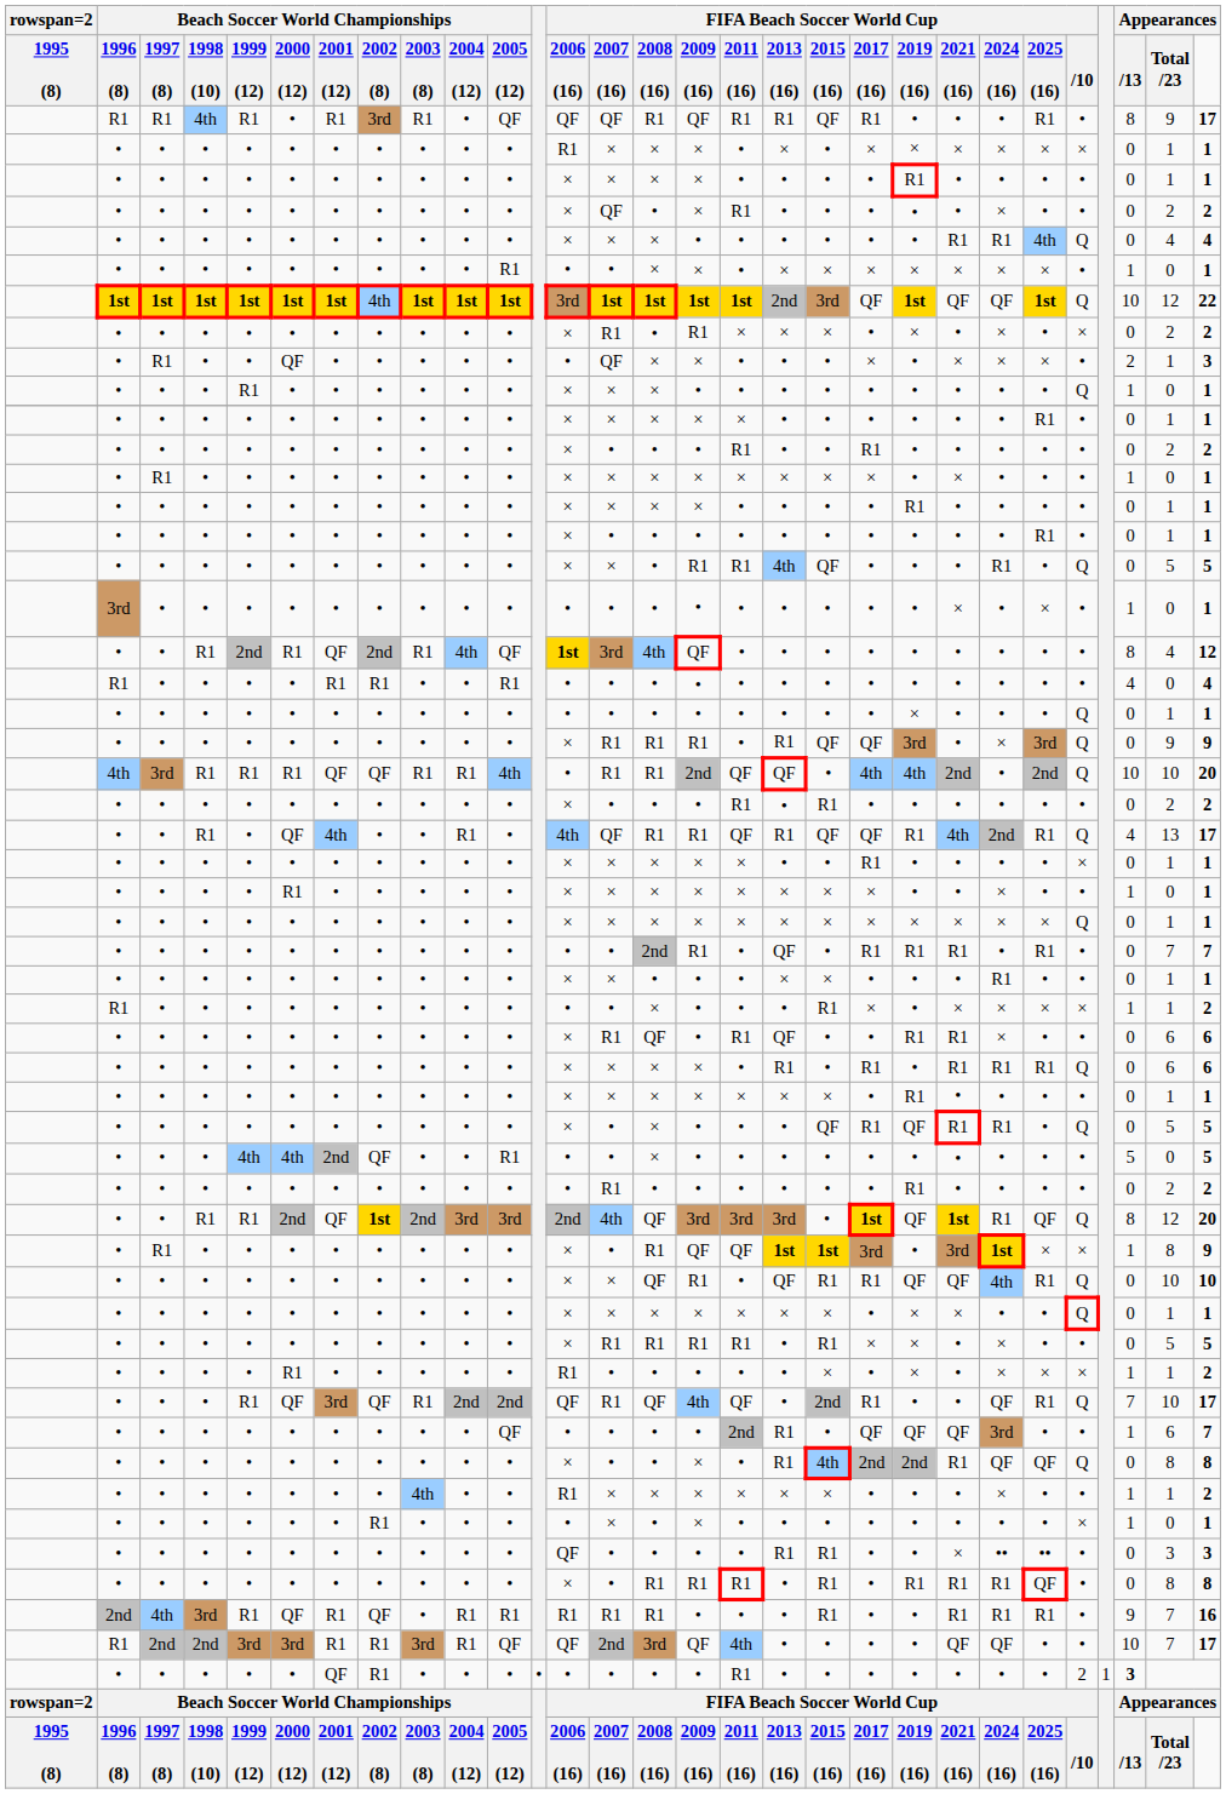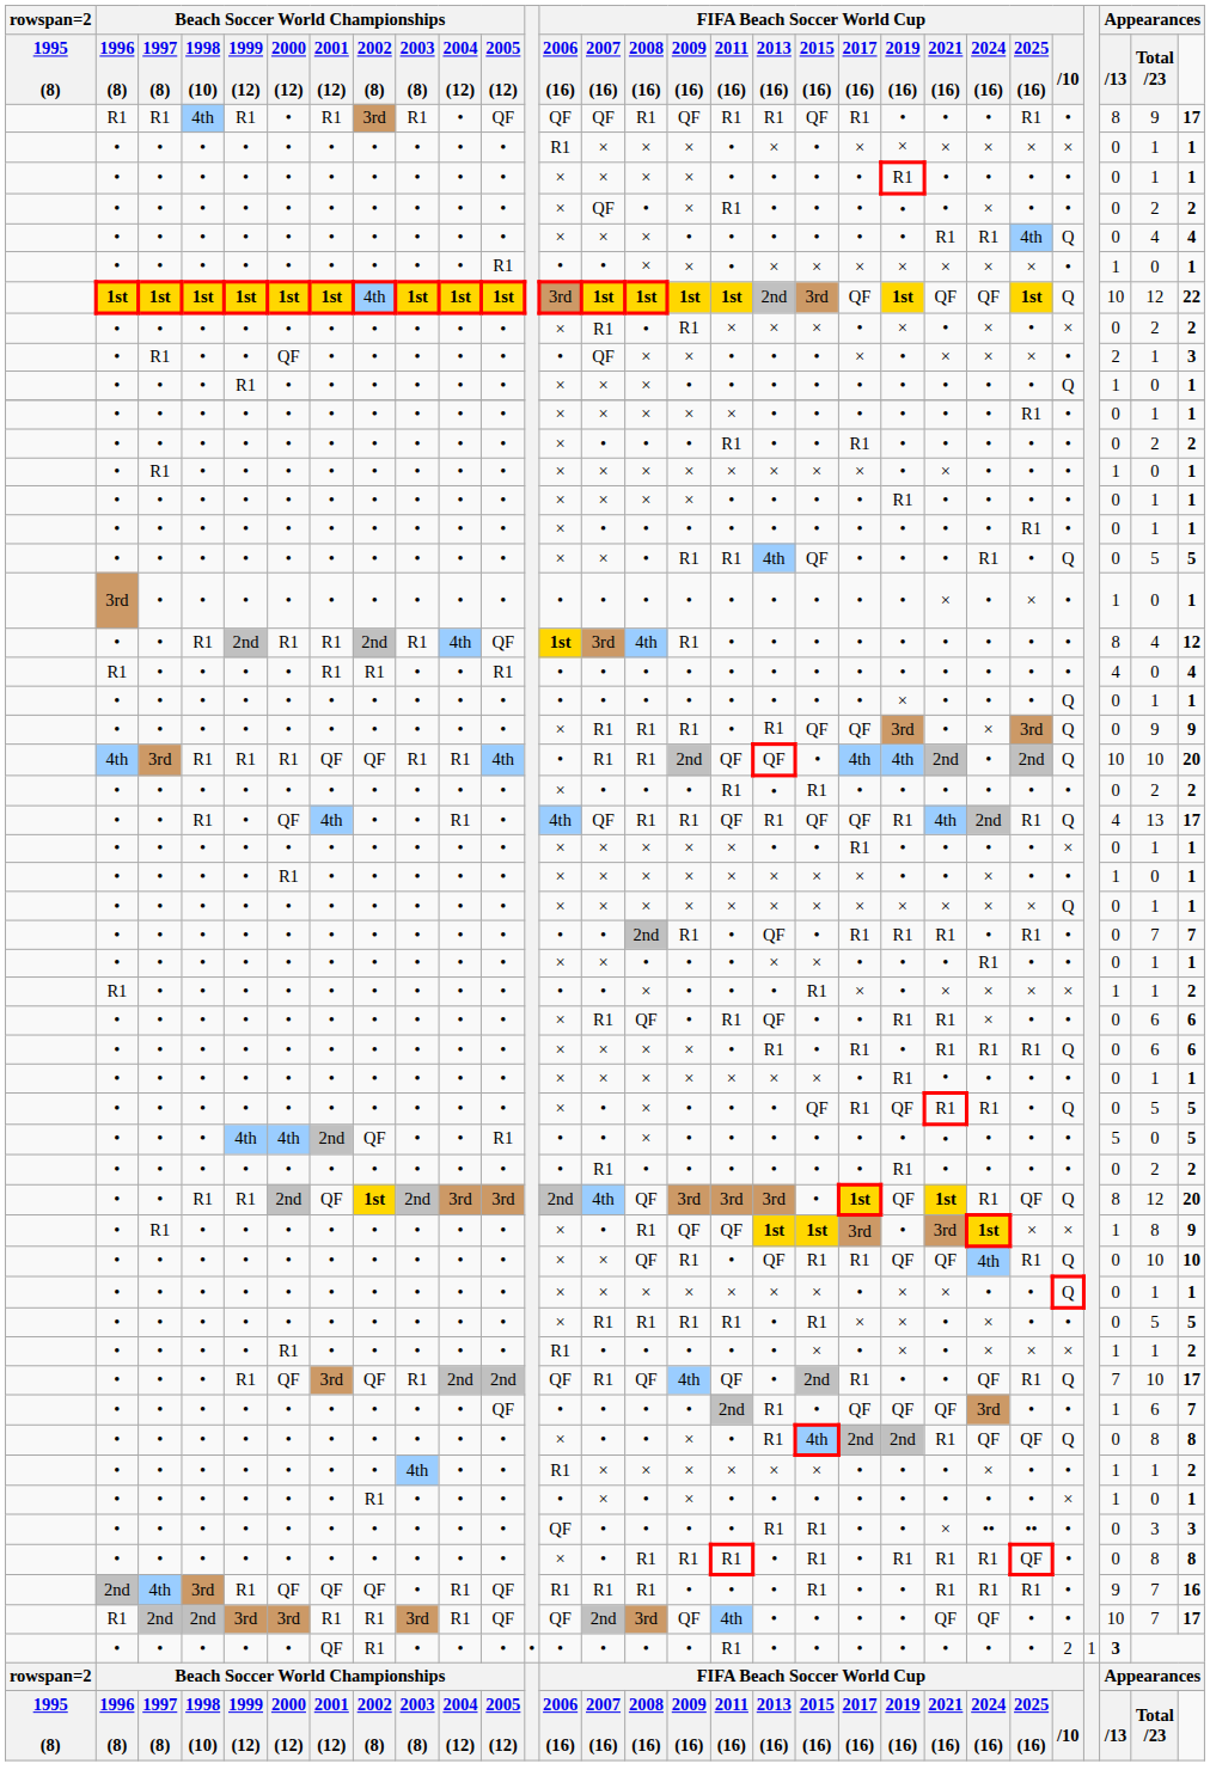row 20 | Beach Soccer World Championships / 2001 (12): QF -> R1
row 20 | FIFA Beach Soccer World Cup / 2009 (16): QF -> R1
row 52 | Beach Soccer World Championships / 2001 (12): R1 -> QF
row 52 | Beach Soccer World Championships / 2005 (12): R1 -> QF
